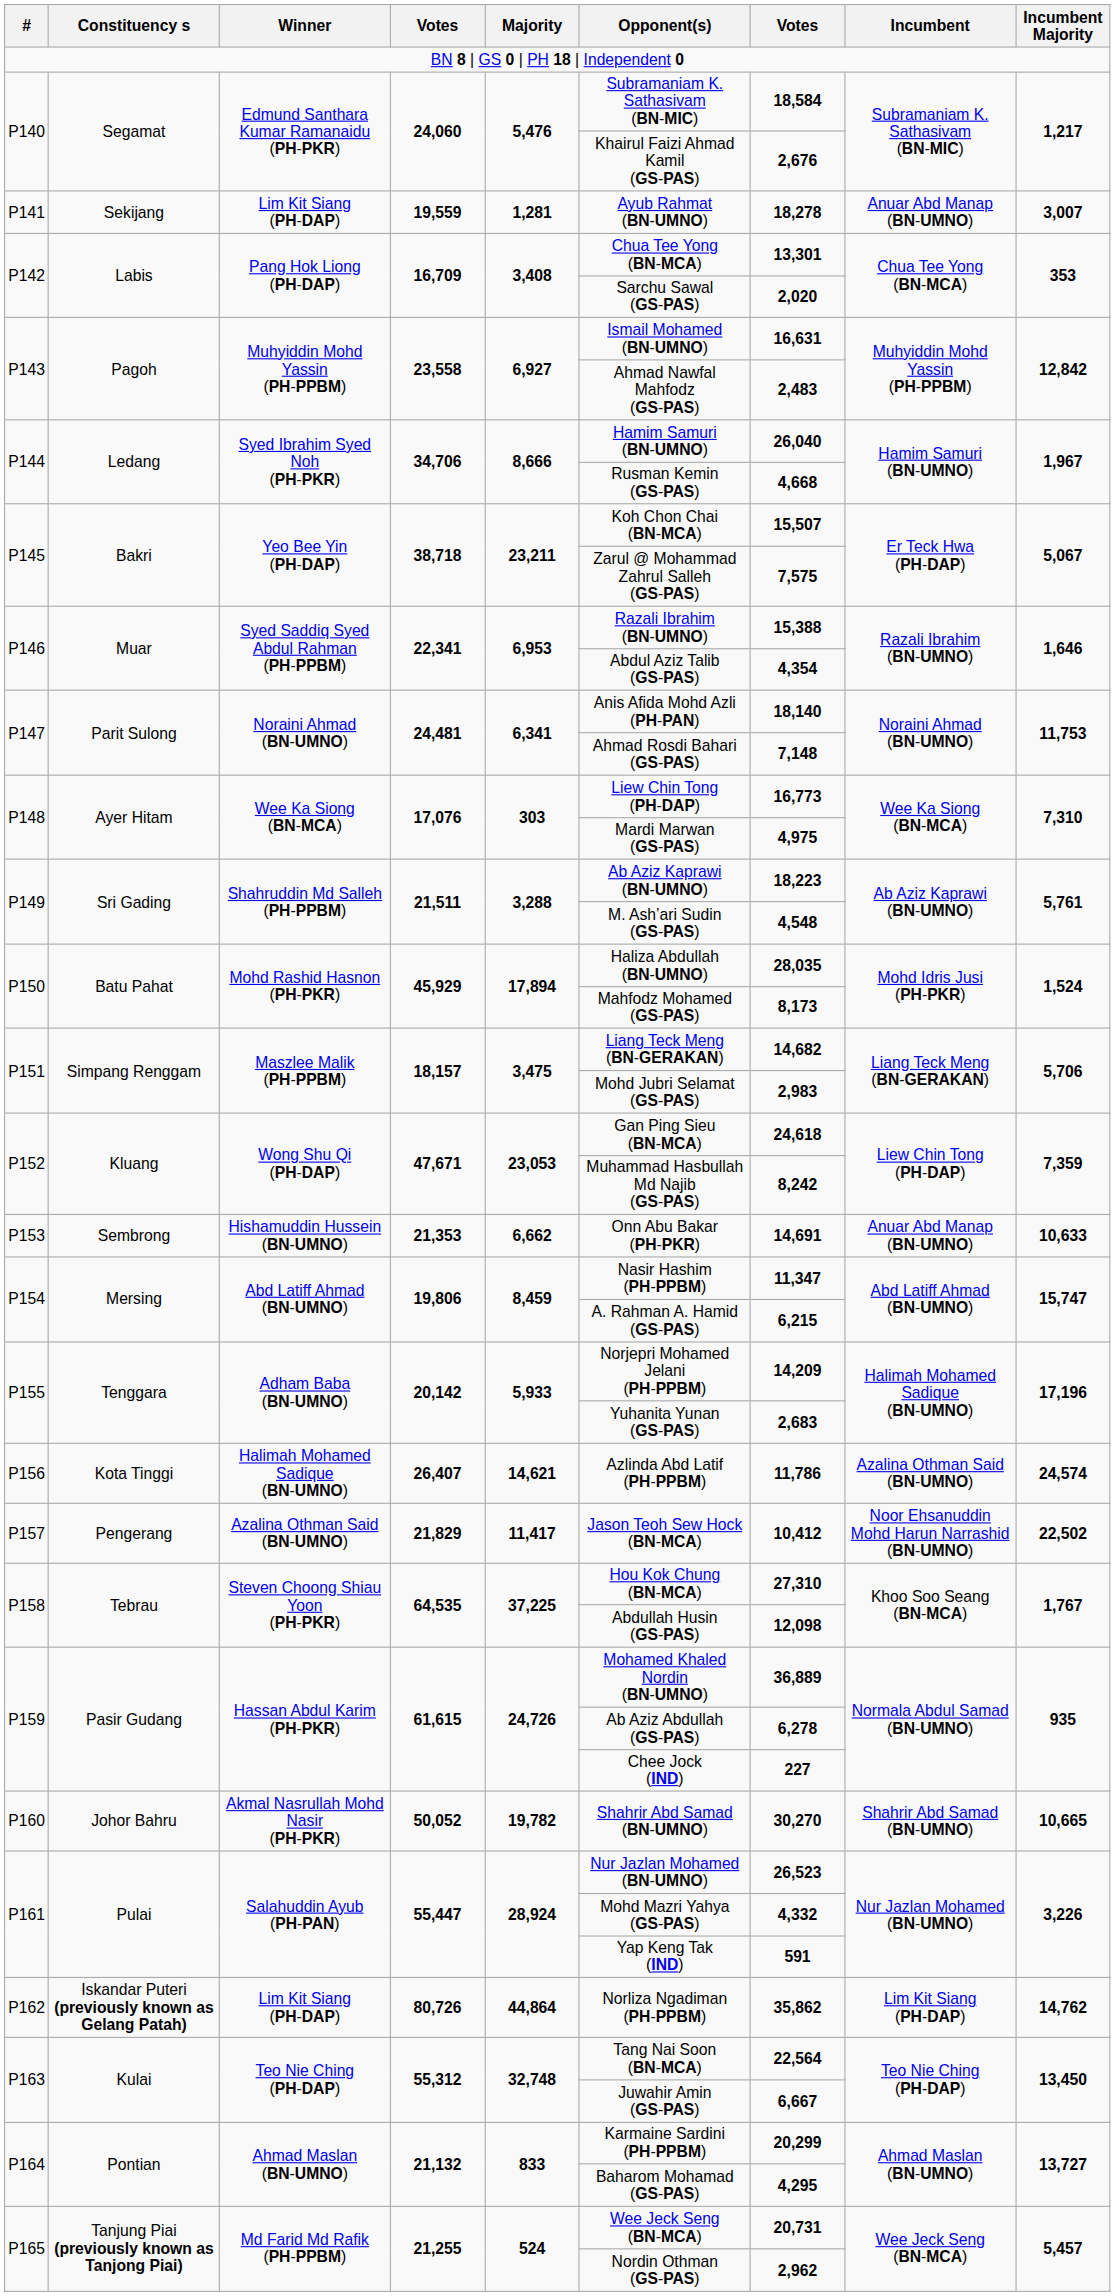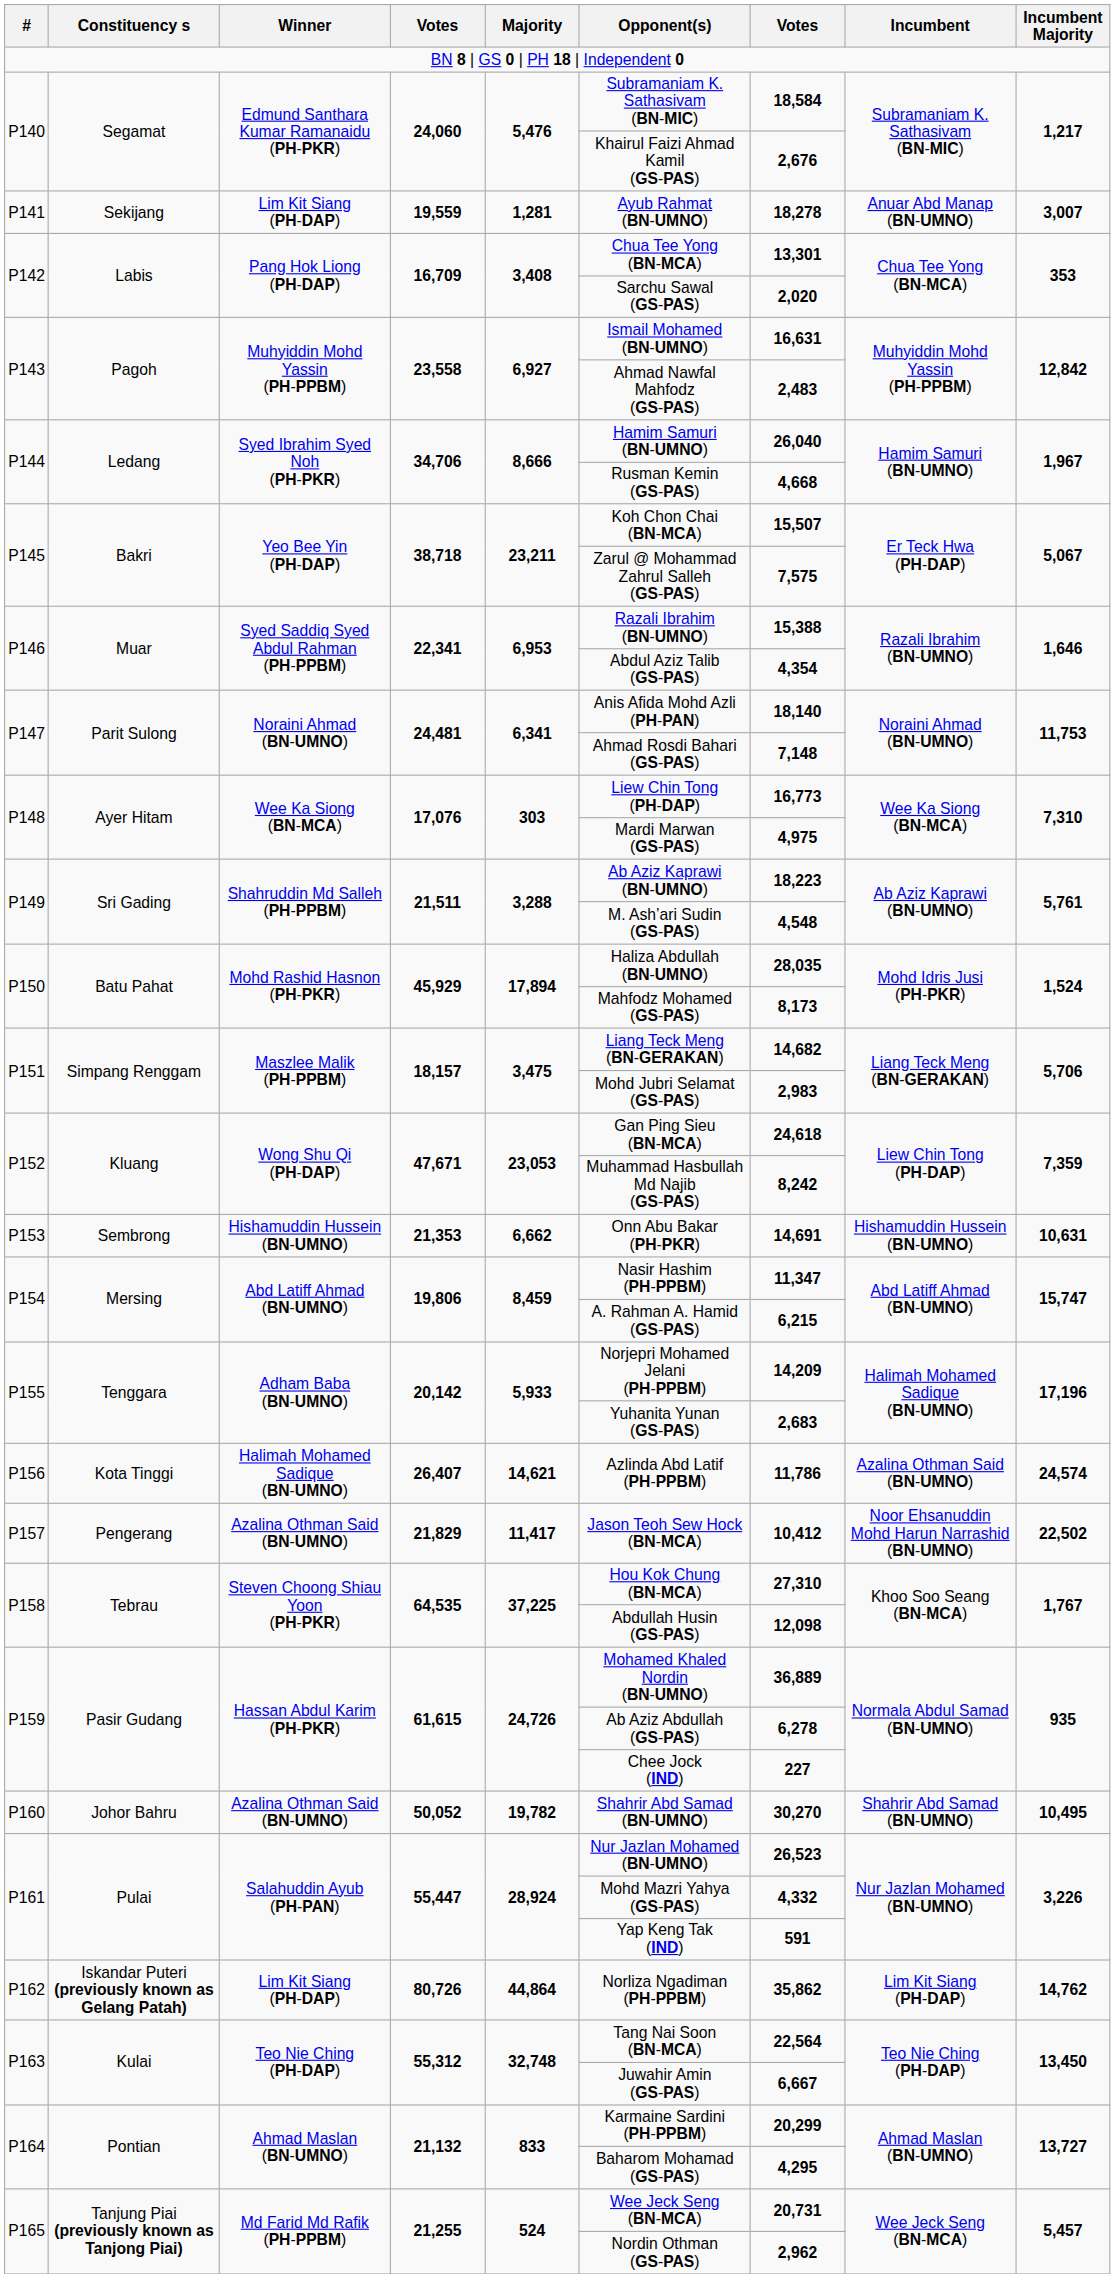P153 | Incumbent: Anuar Abd Manap (BN-UMNO) -> Hishamuddin Hussein (BN-UMNO)
P153 | Incumbent Majority: 10,633 -> 10,631
P160 | Winner: Akmal Nasrullah Mohd Nasir (PH-PKR) -> Azalina Othman Said (BN-UMNO)
P160 | Incumbent Majority: 10,665 -> 10,495
